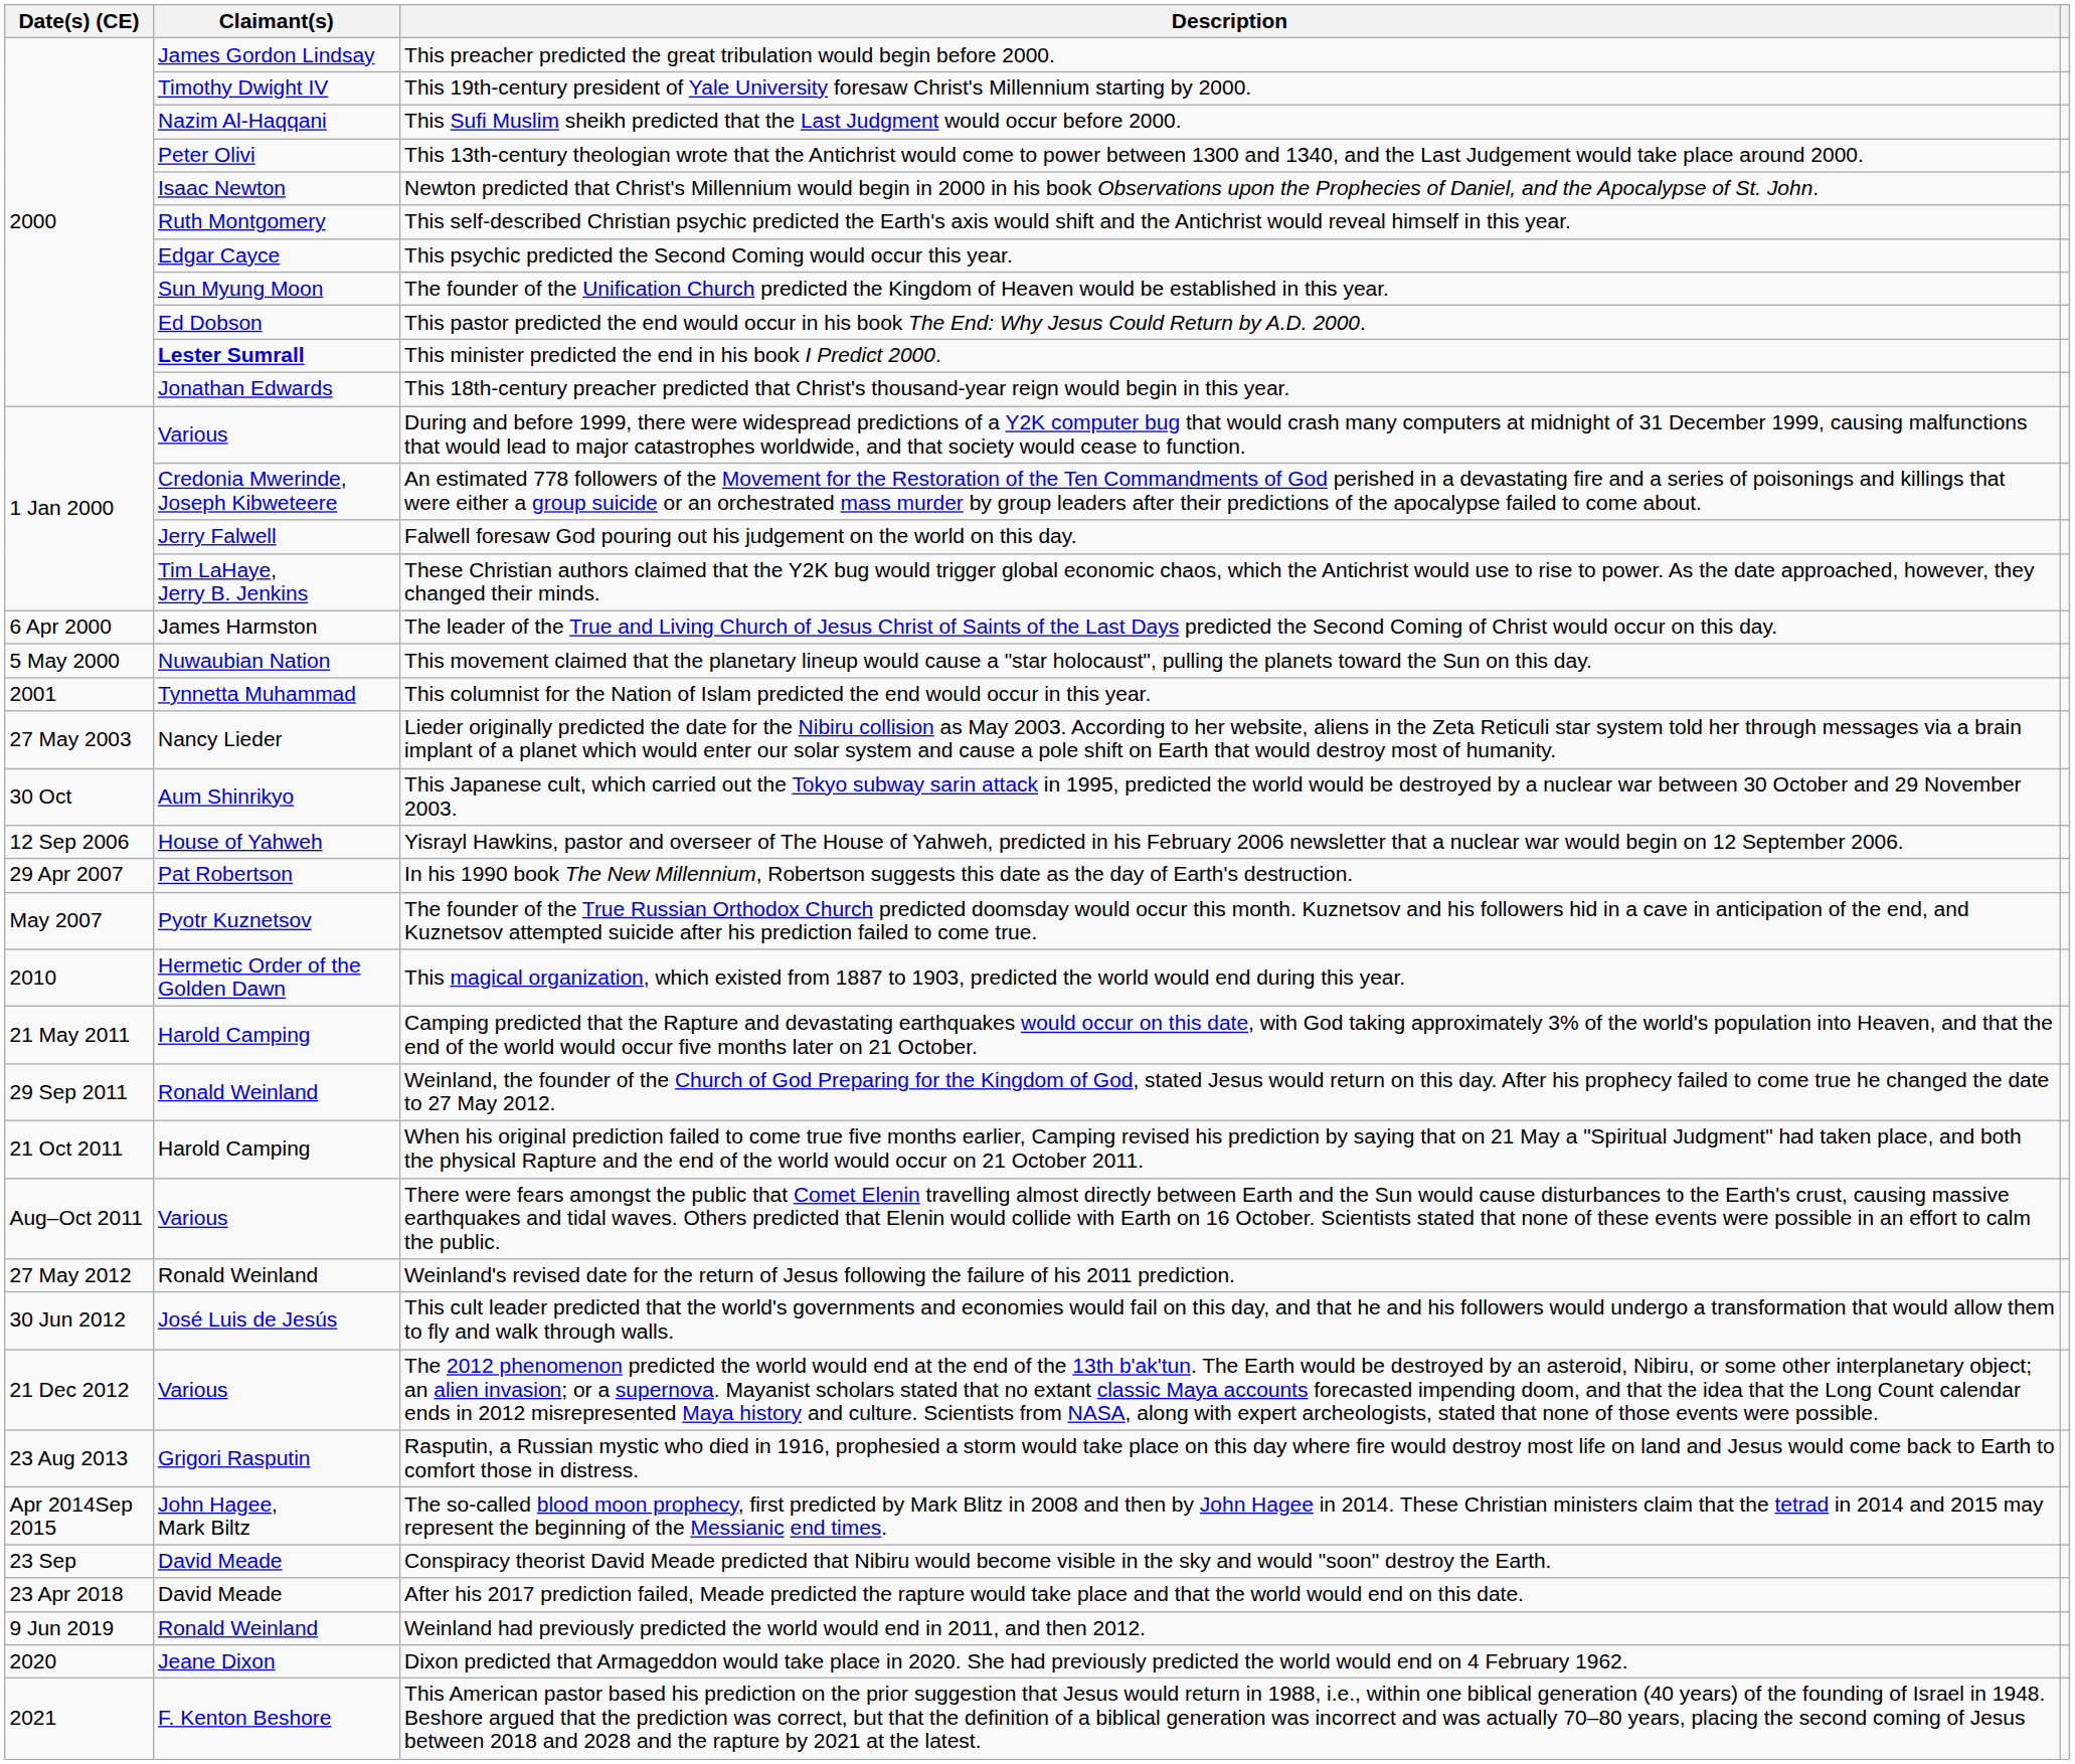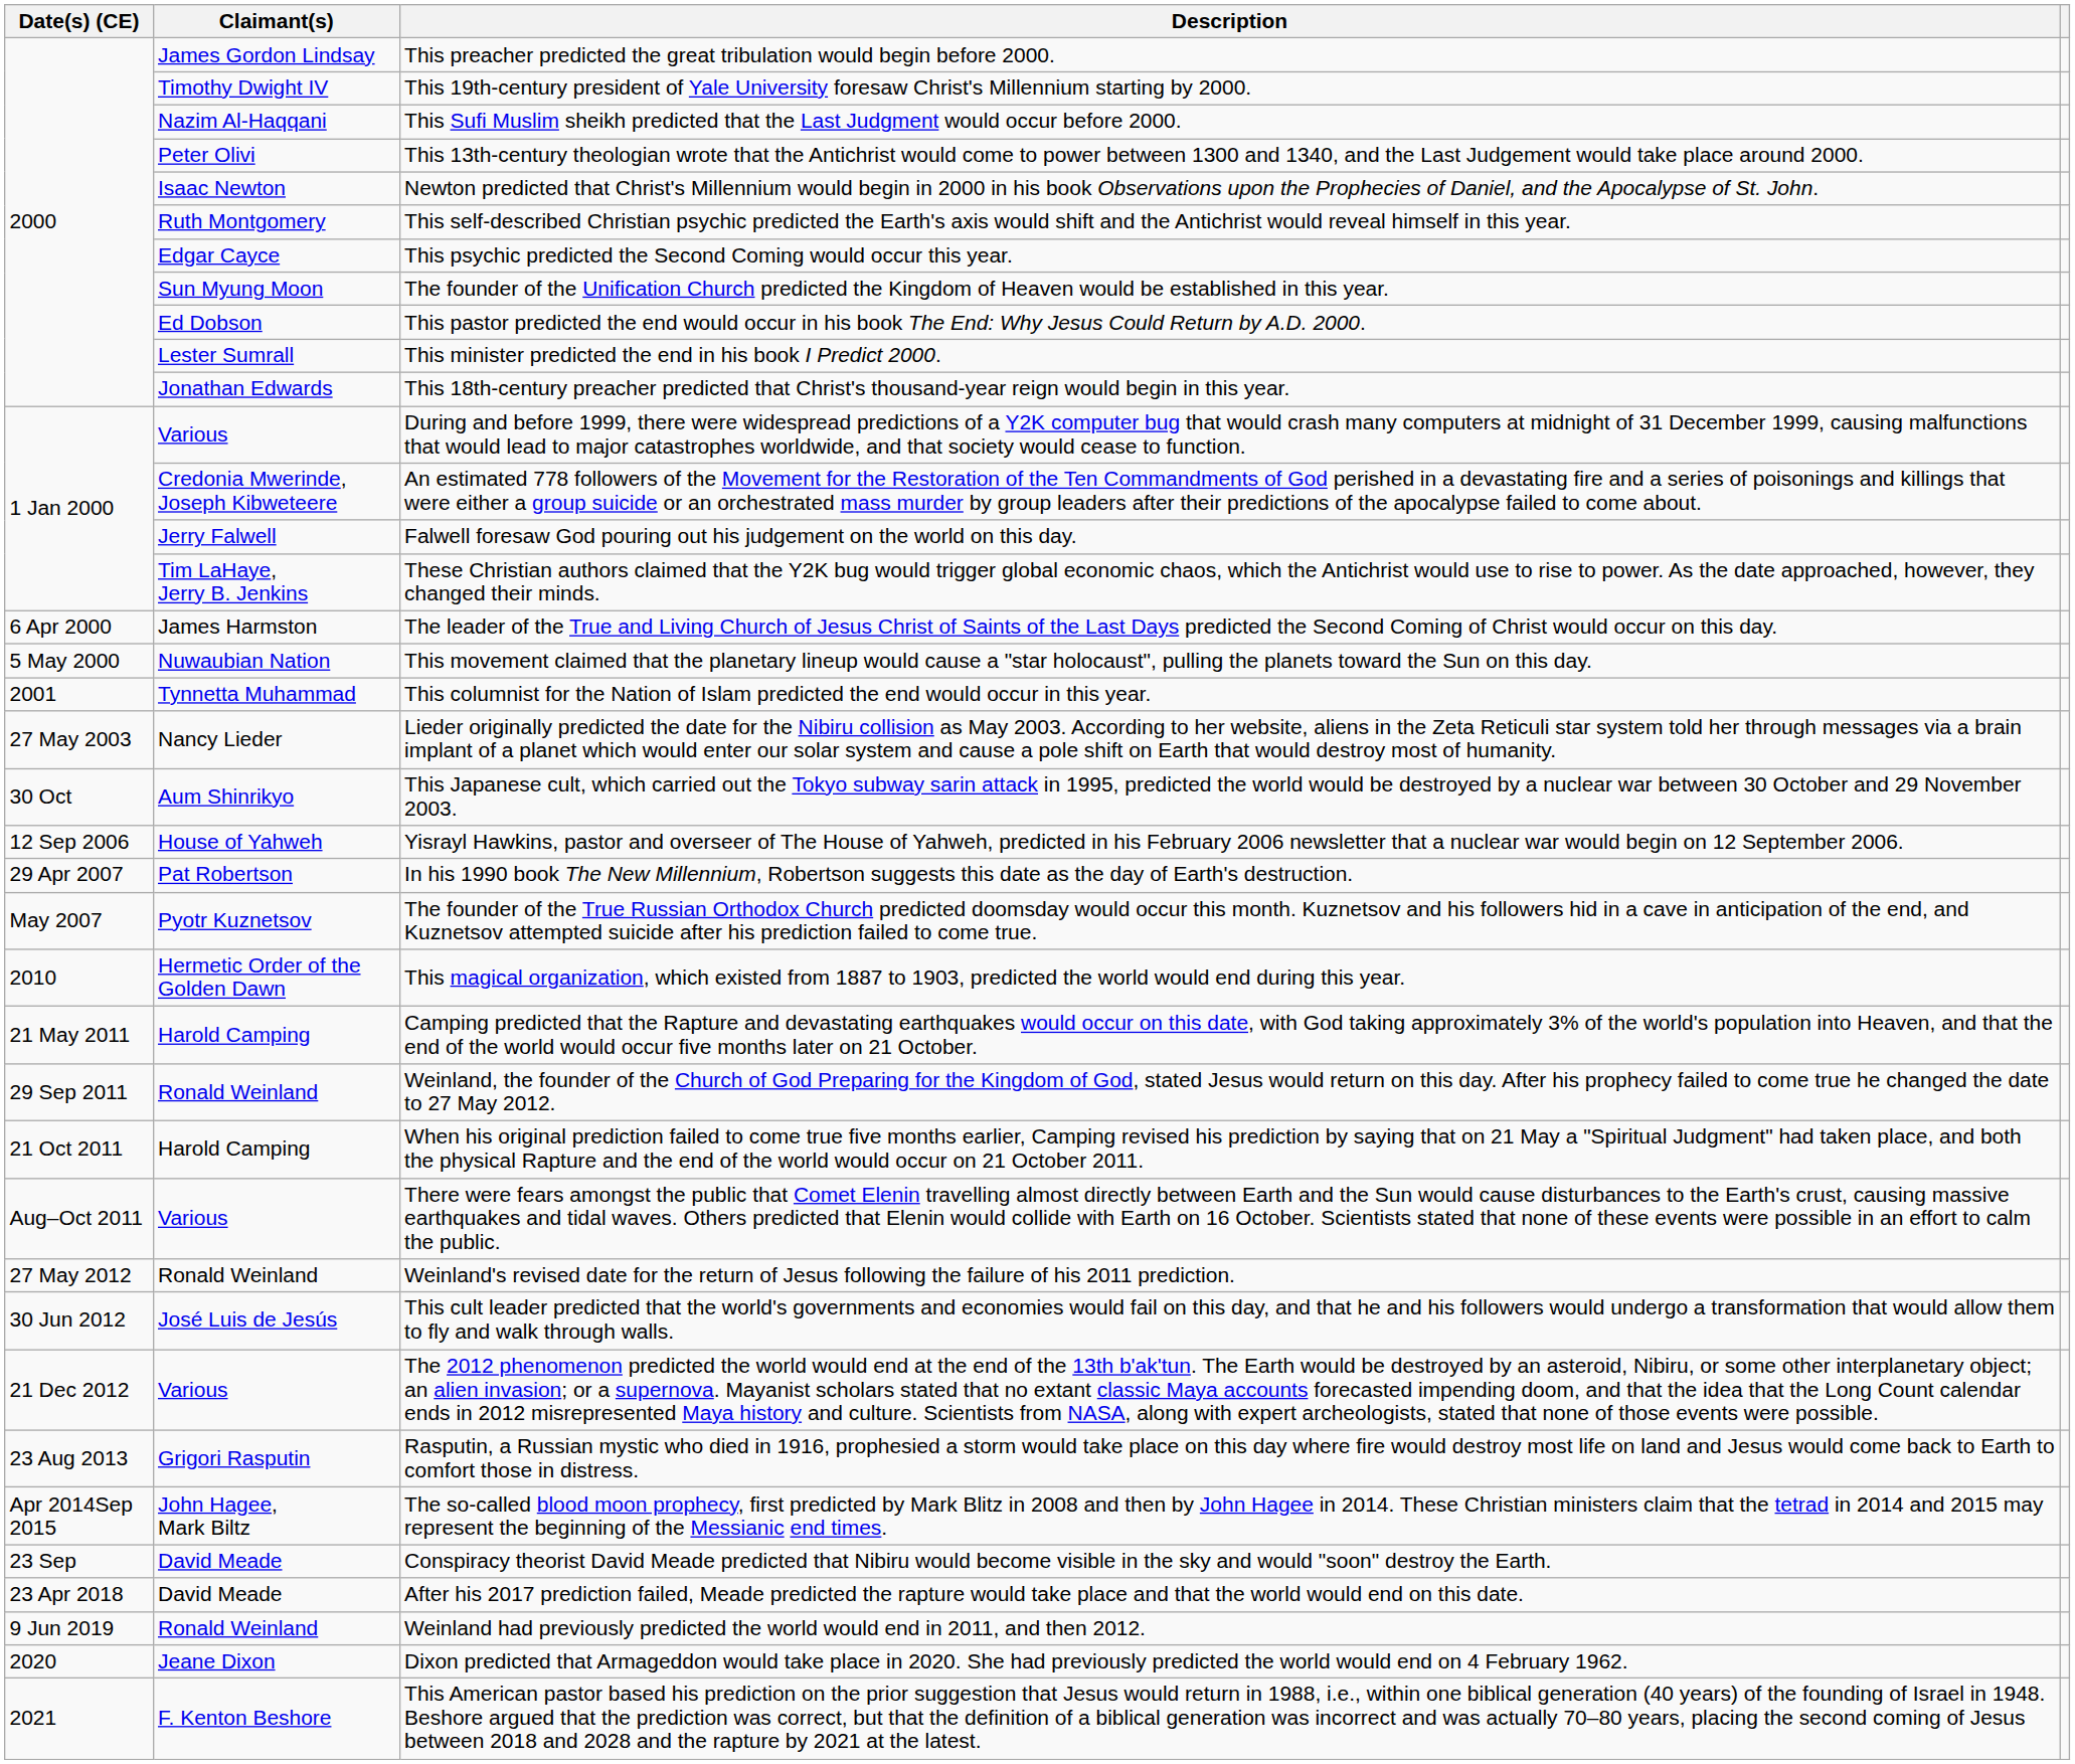This minister predicted the end in his book I Predict 2000. | Claimant(s): bold -> normal
